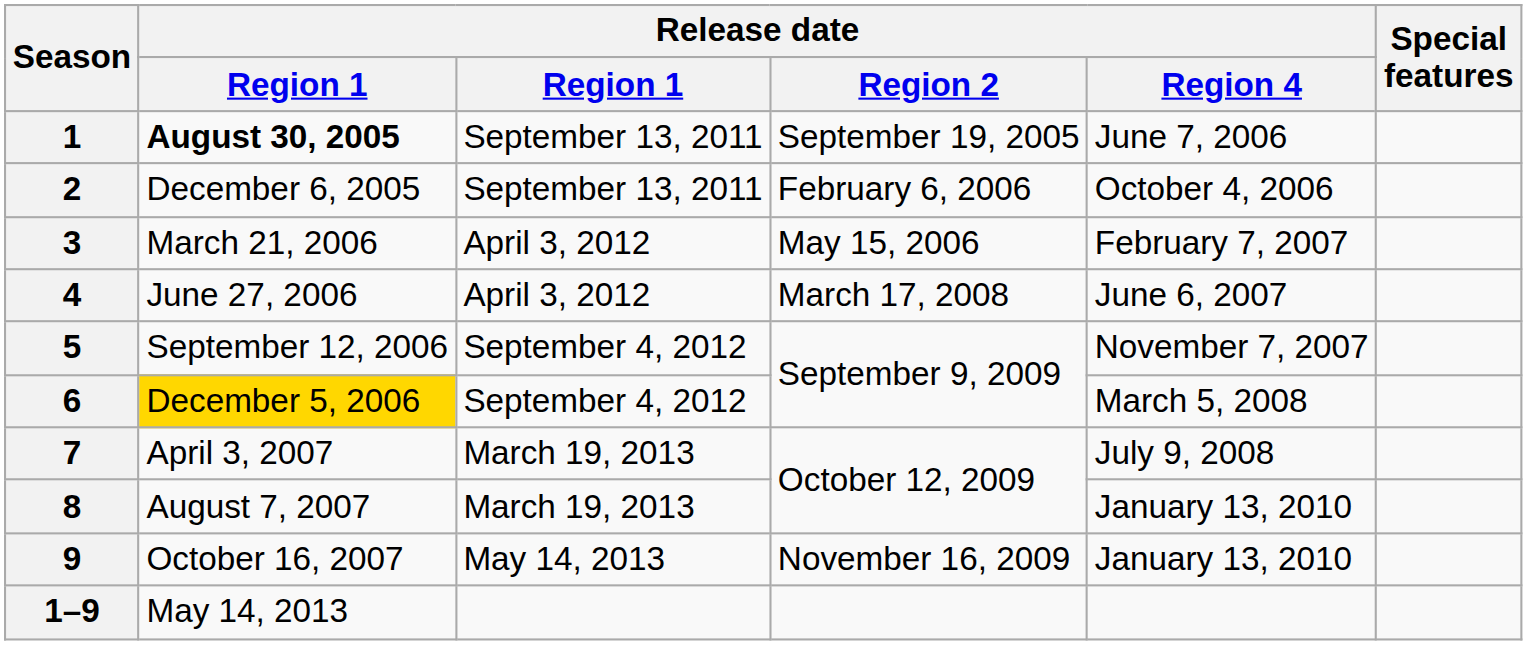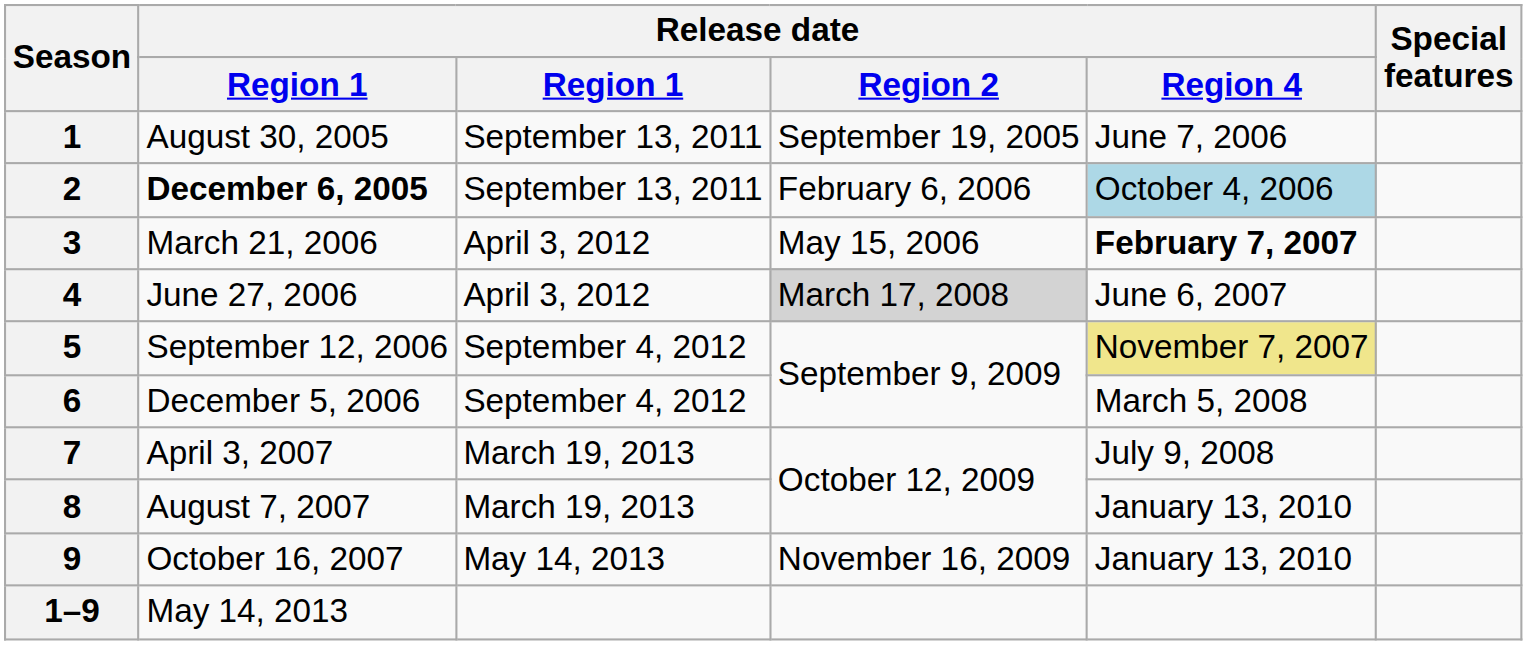1 | column 2: bold -> normal
2 | column 2: normal -> bold
2 | Release date / Region 4: no background -> lightblue background
3 | Release date / Region 4: normal -> bold
4 | Release date / Region 2: no background -> lightgrey background
5 | Release date / Region 4: no background -> khaki background
6 | column 2: gold background -> no background
